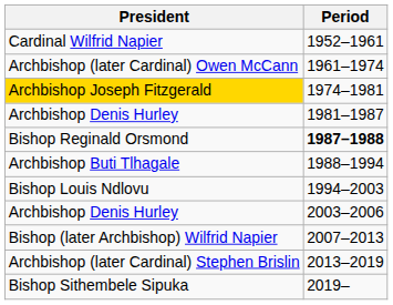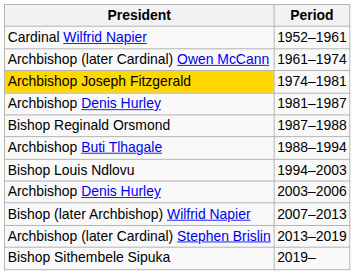row 6 | Period: bold -> normal
